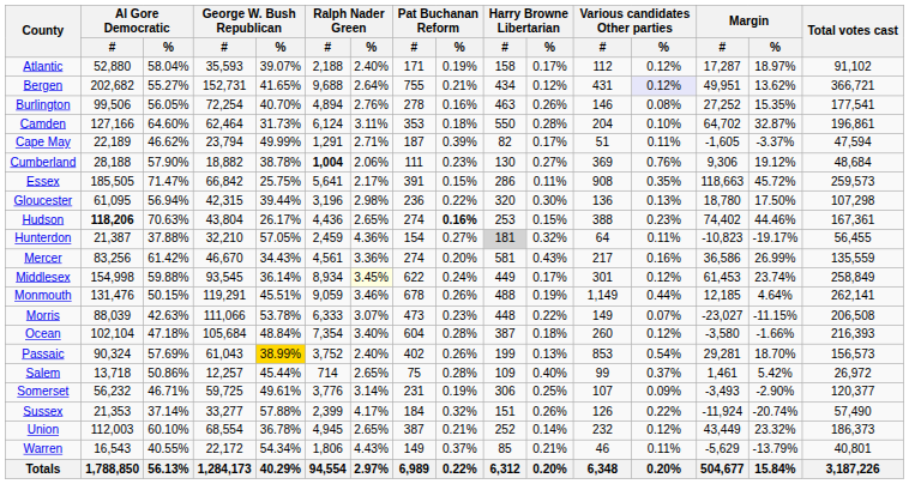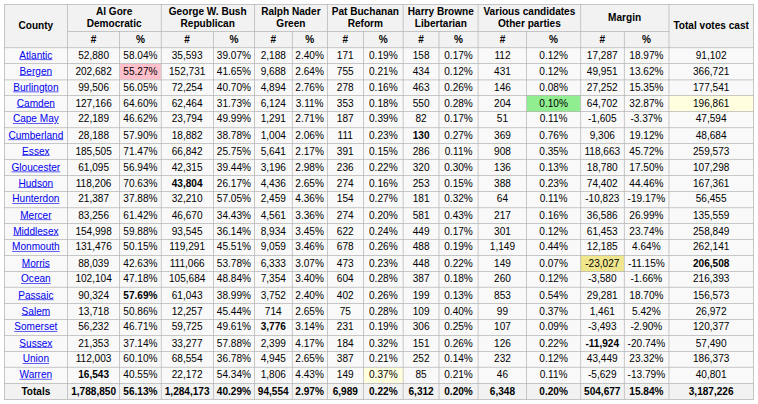Bergen | Al Gore Democratic / %: no background -> pink background
Bergen | Various candidates Other parties / %: lavender background -> no background
Camden | Various candidates Other parties / %: no background -> lightgreen background
Camden | Total votes cast: no background -> lightyellow background
Cumberland | Ralph Nader Green / #: bold -> normal
Cumberland | Harry Browne Libertarian / #: normal -> bold
Hudson | Al Gore Democratic / #: bold -> normal
Hudson | George W. Bush Republican / #: normal -> bold
Hudson | Pat Buchanan Reform / %: bold -> normal
Hunterdon | Harry Browne Libertarian / #: lightgrey background -> no background
Middlesex | Ralph Nader Green / %: lightyellow background -> no background
Morris | Margin / #: no background -> khaki background
Morris | Total votes cast: normal -> bold
Passaic | Al Gore Democratic / %: normal -> bold
Passaic | George W. Bush Republican / %: gold background -> no background
Somerset | Ralph Nader Green / #: normal -> bold
Sussex | Margin / #: normal -> bold
Warren | Al Gore Democratic / #: normal -> bold
Warren | Pat Buchanan Reform / %: no background -> lightyellow background
